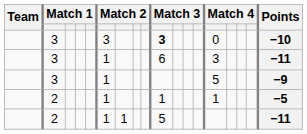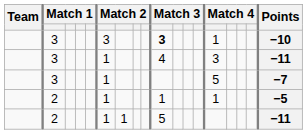row 3 | column 14: 0 -> 1
row 4 | column 10: 6 -> 4
row 5 | Points: −9 -> −7
